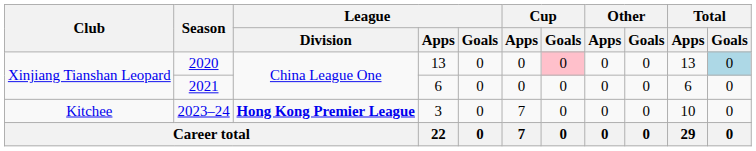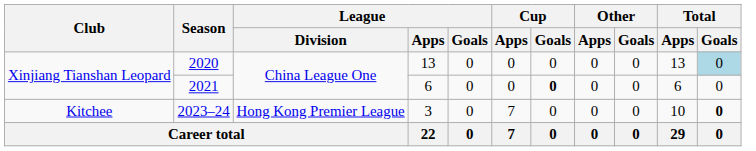2020 | Cup / Goals: pink background -> no background
2021 | Cup / Goals: normal -> bold
2023–24 | League / Division: bold -> normal
2023–24 | Total / Goals: normal -> bold
